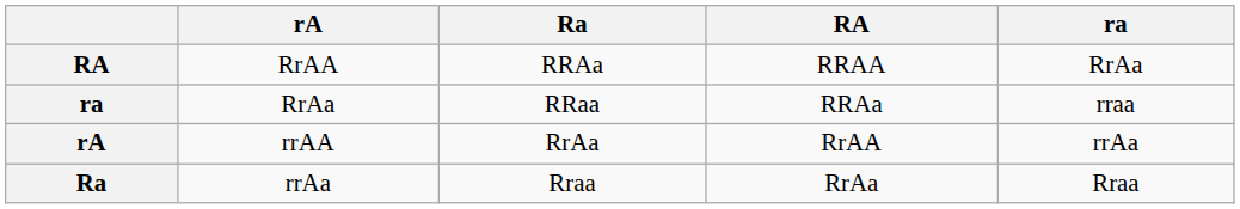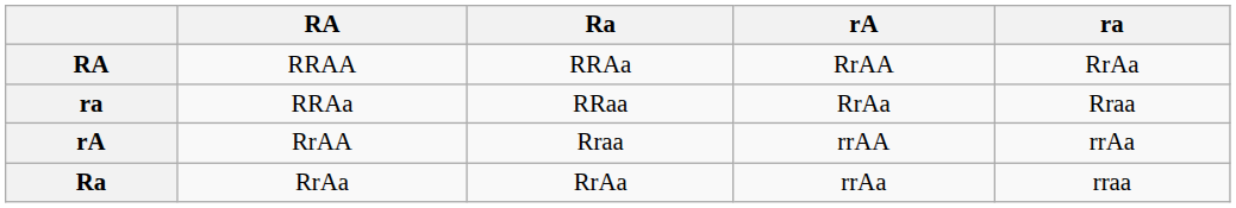columns swapped: RA <-> rA
row 3 | ra: rraa -> Rraa
row 4 | Ra: RrAa -> Rraa
row 5 | Ra: Rraa -> RrAa
row 5 | ra: Rraa -> rraa
